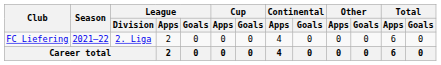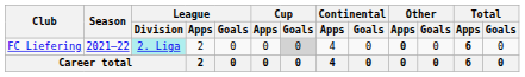FC Liefering | League / Division: no background -> paleturquoise background
FC Liefering | Cup / Goals: no background -> lightgrey background
FC Liefering | Other / Apps: normal -> bold
FC Liefering | Total / Apps: normal -> bold
